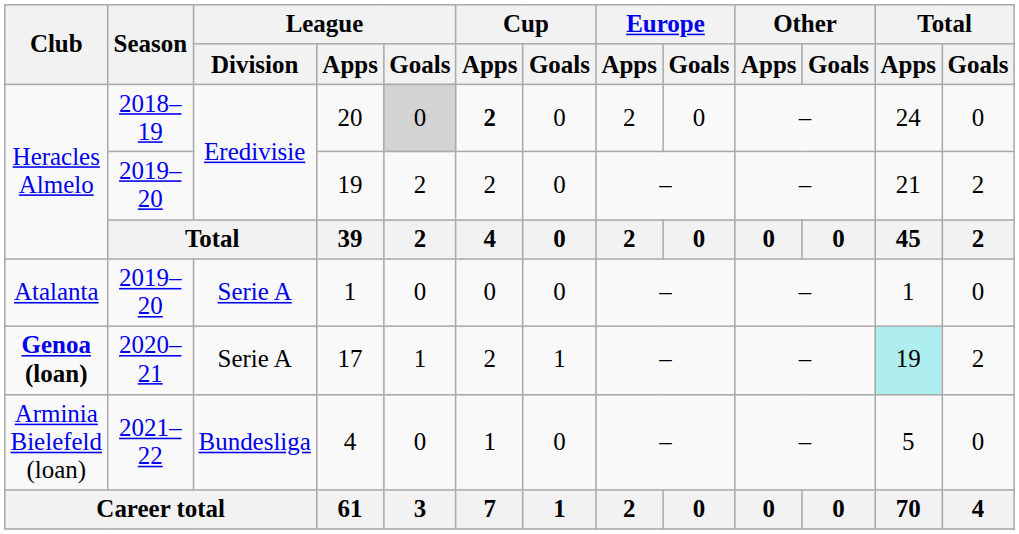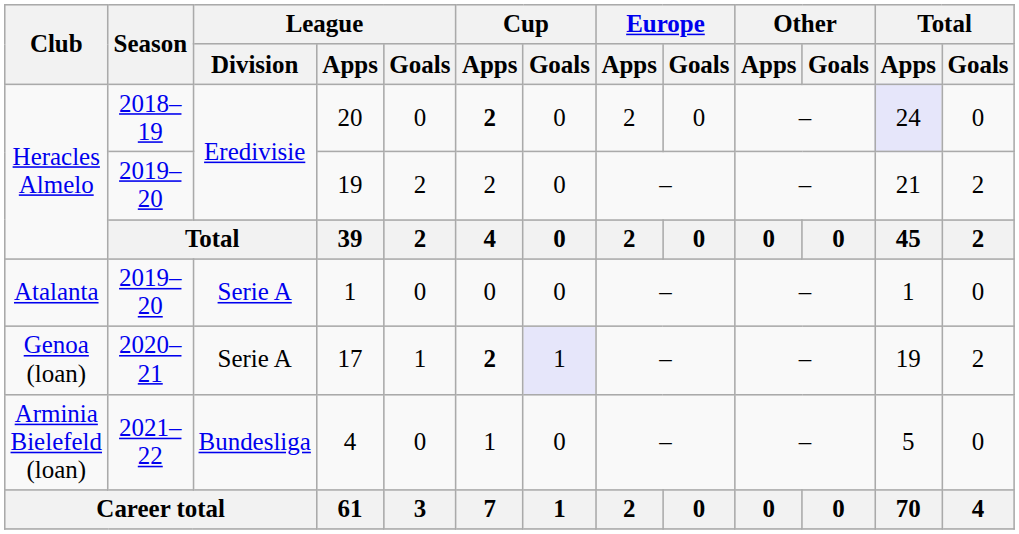20 | League / Goals: lightgrey background -> no background
20 | Total / Apps: no background -> lavender background
17 | Club: bold -> normal
17 | Cup / Apps: normal -> bold
17 | Cup / Goals: no background -> lavender background
17 | Total / Apps: paleturquoise background -> no background
